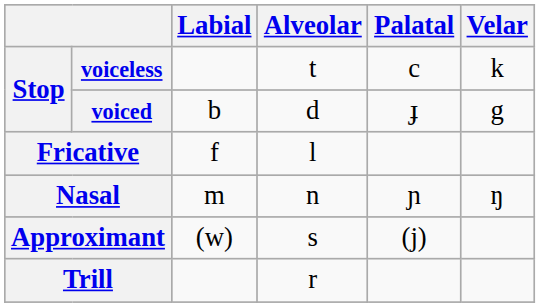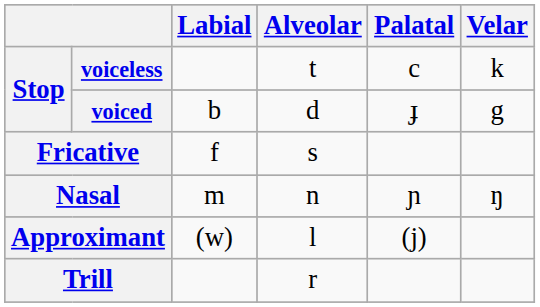Fricative | Alveolar: l -> s
Approximant | Alveolar: s -> l
